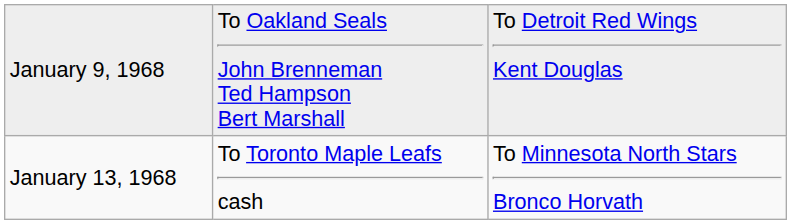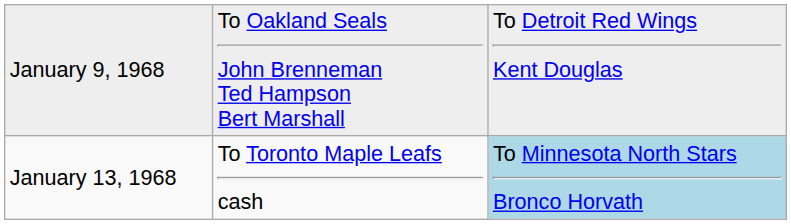January 13, 1968 | column 3: no background -> lightblue background
